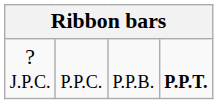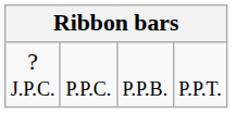? J.P.C. | column 4: bold -> normal
